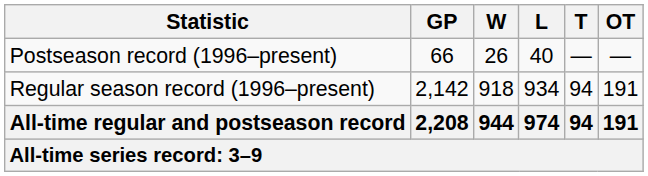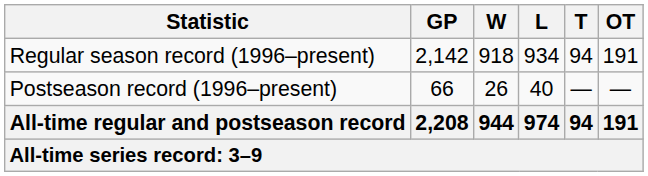rows swapped: Regular season record (1996–present) <-> Postseason record (1996–present)
